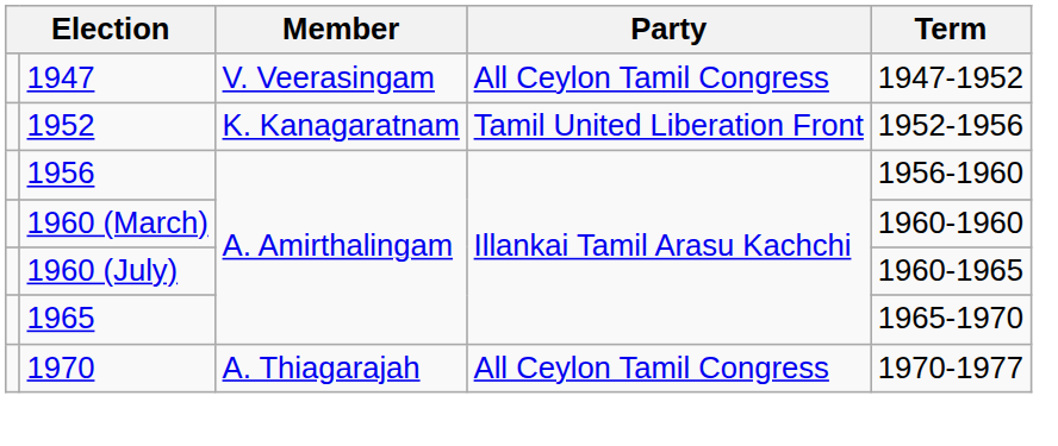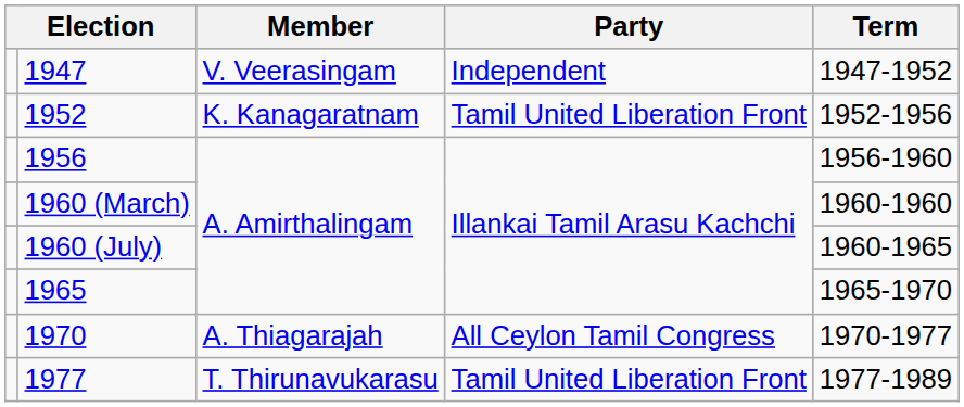1947 | Party: All Ceylon Tamil Congress -> Independent
+ row: 1977 | T. Thirunavukarasu | Tamil United Liberation Front | 1977-1989
